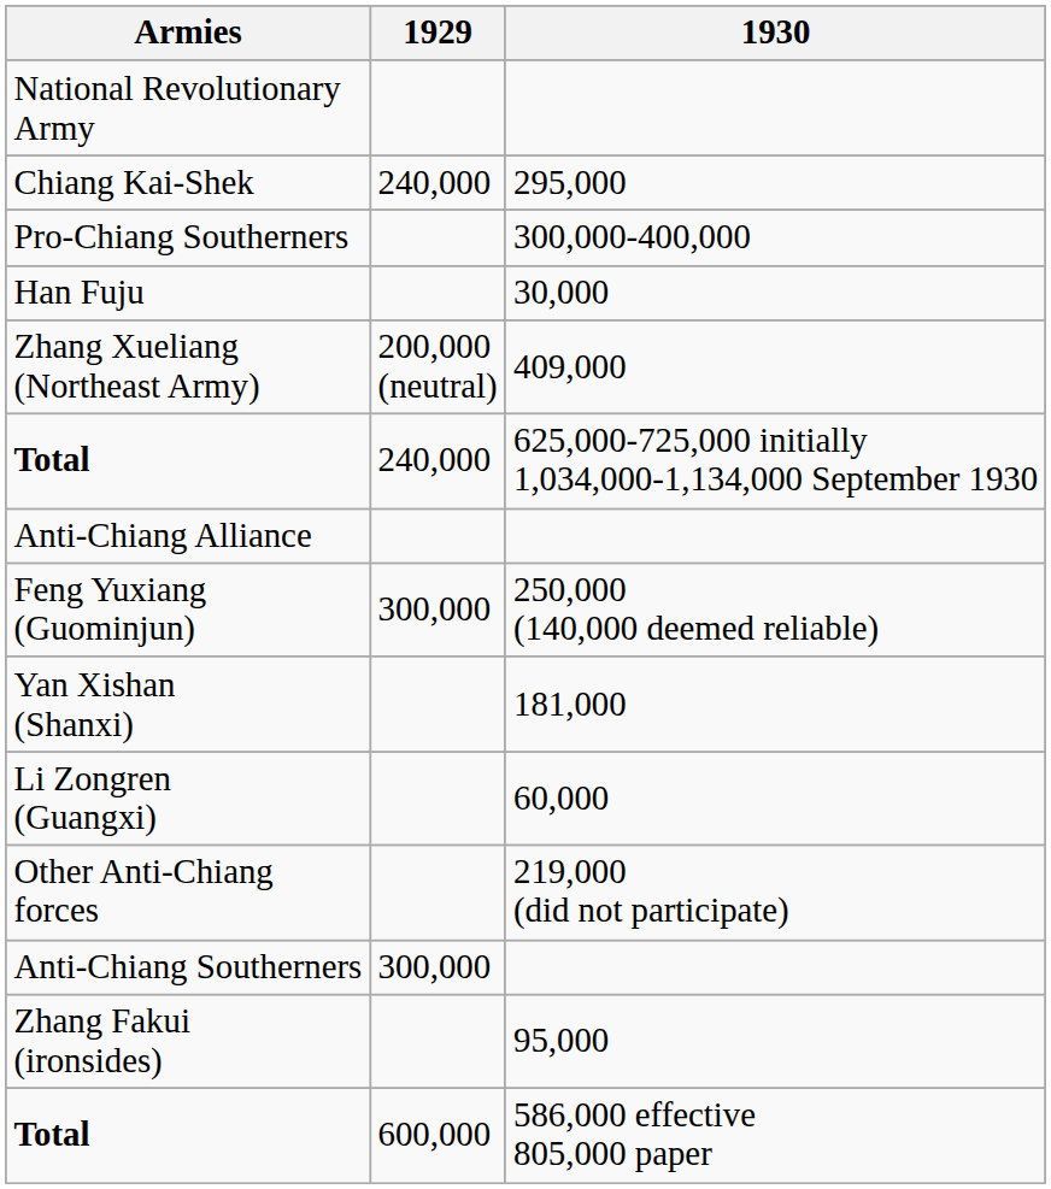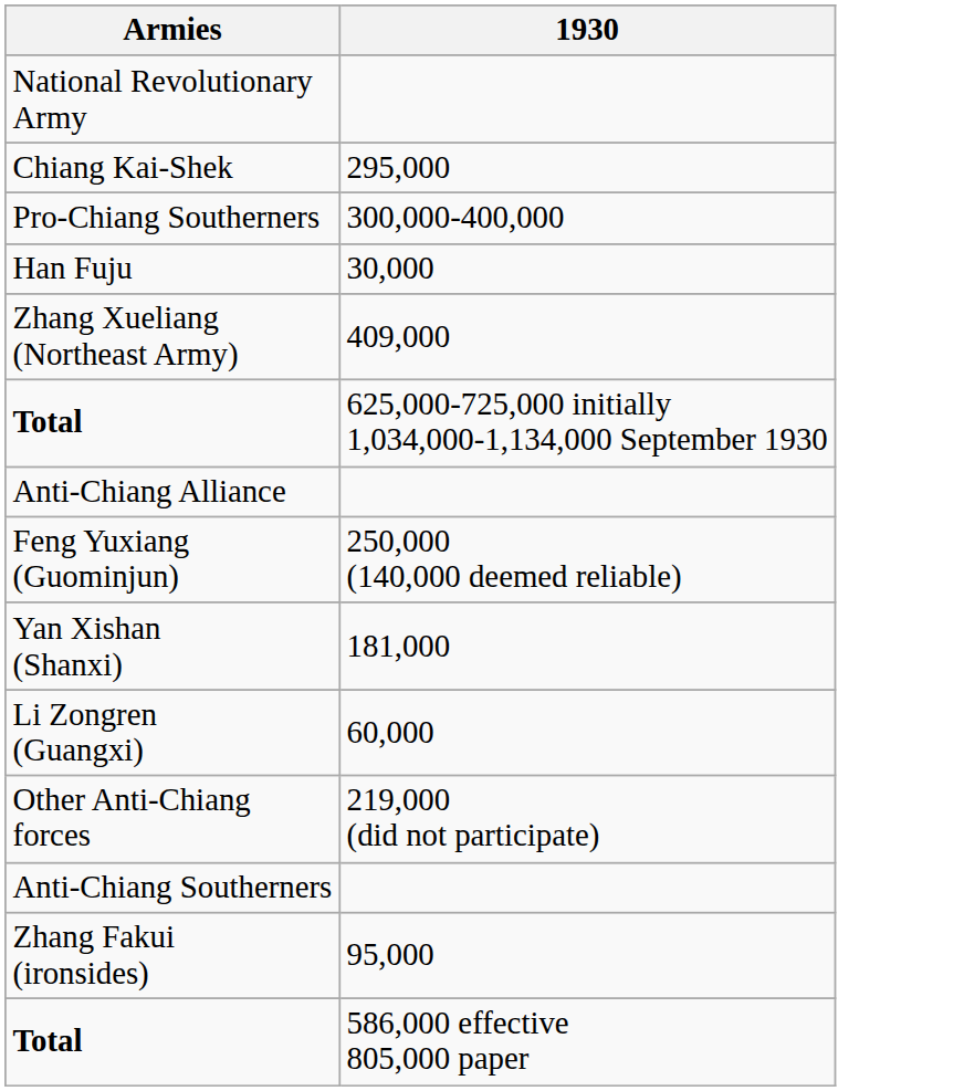- column: 1929 | 240,000 | 200,000 (neutral) | 240,000 | 300,000 | 300,000 | 600,000
